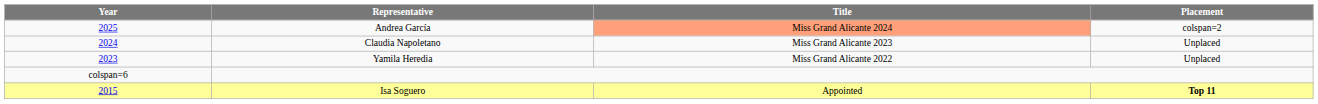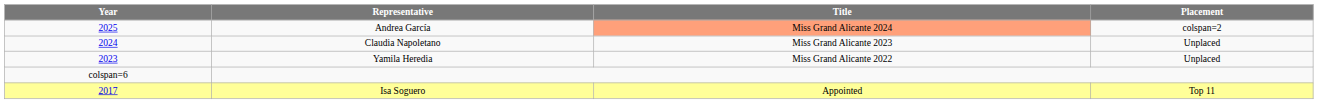Isa Soguero | Year: 2015 -> 2017
Isa Soguero | Placement: bold -> normal
